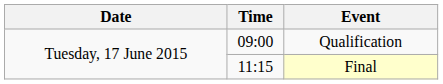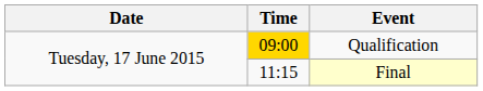Qualification | Time: no background -> gold background
